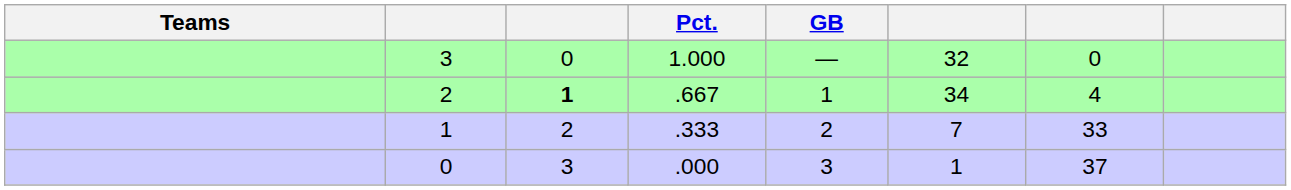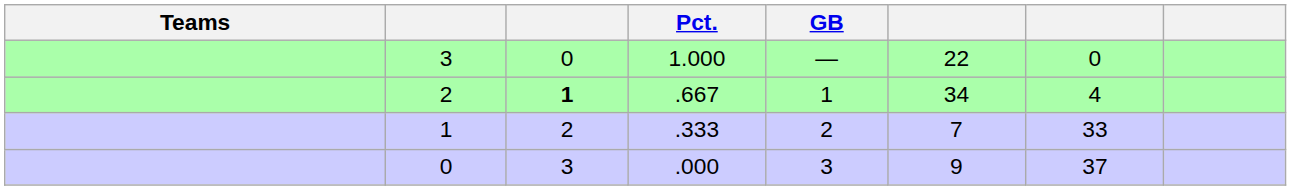row 2 | column 6: 32 -> 22
row 5 | column 6: 1 -> 9
